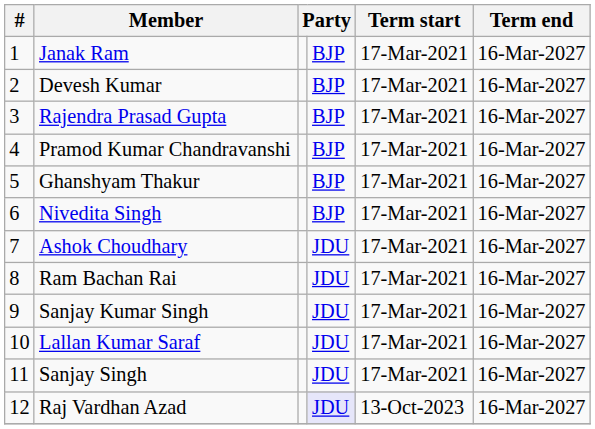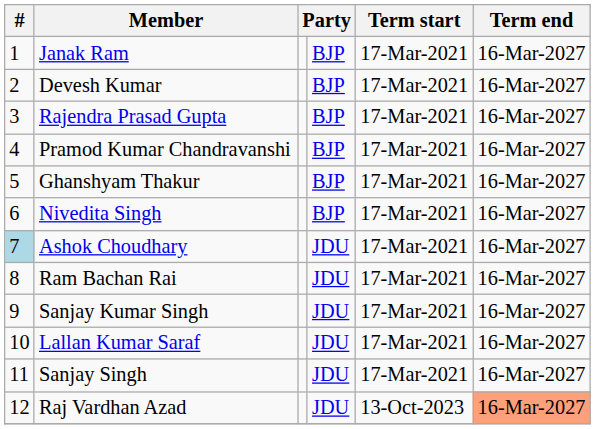Ashok Choudhary | #: no background -> lightblue background
Raj Vardhan Azad | column 4: lavender background -> no background
Raj Vardhan Azad | Term end: no background -> lightsalmon background
